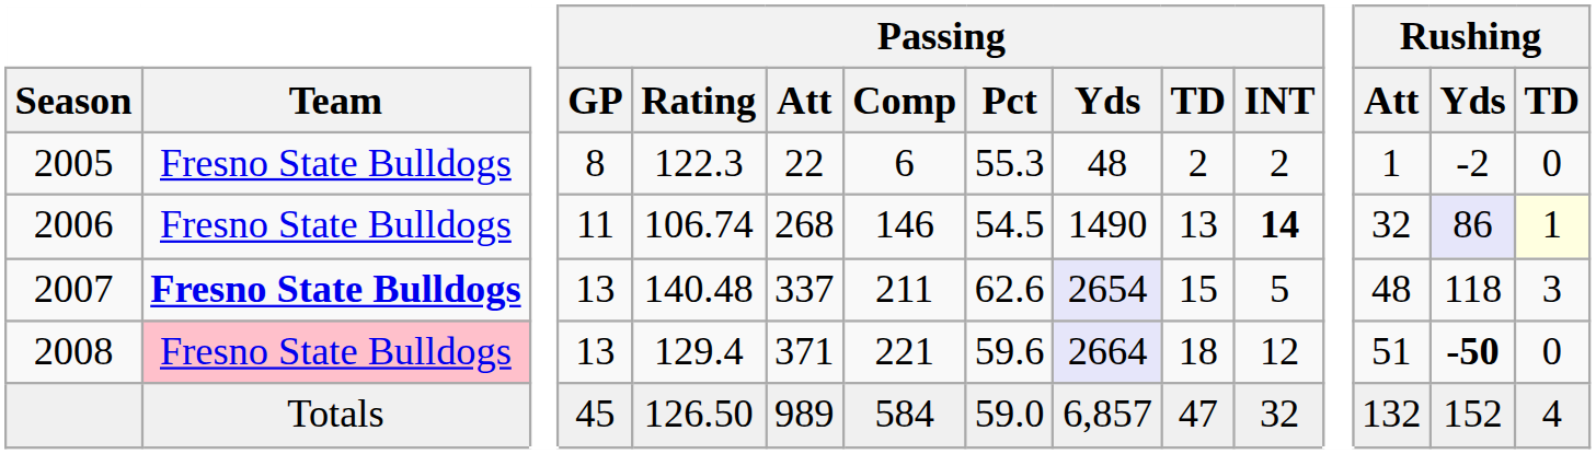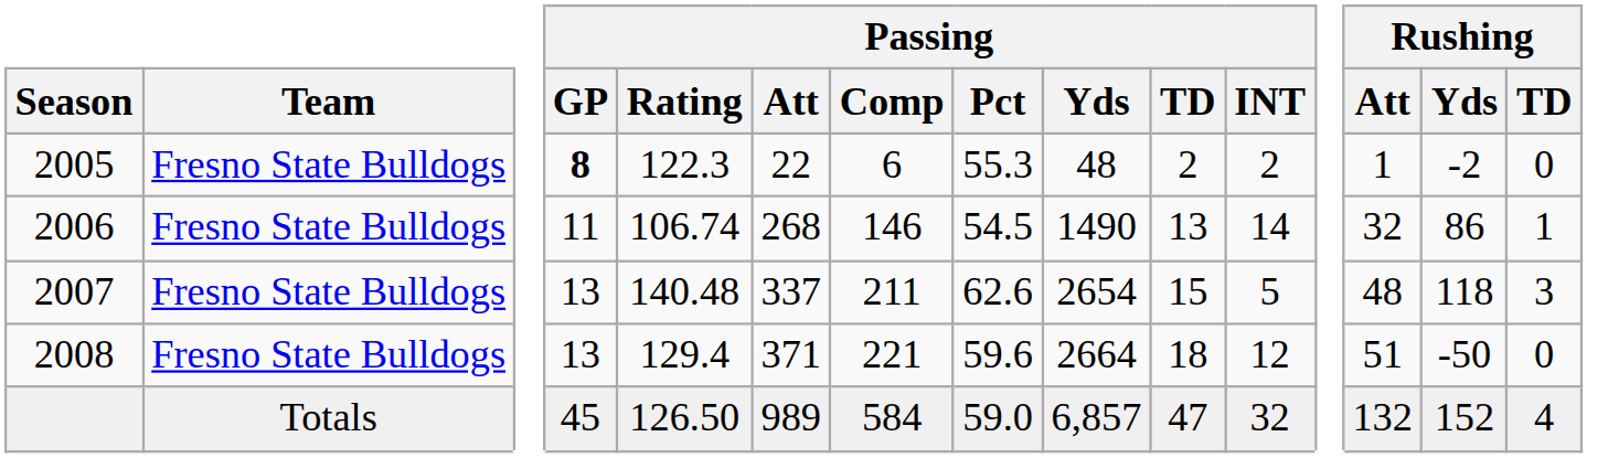2005 | Passing / GP: normal -> bold
2006 | Passing / INT: bold -> normal
2006 | Rushing / Yds: lavender background -> no background
2006 | Rushing / TD: lightyellow background -> no background
2007 | Team: bold -> normal
2007 | Passing / Yds: lavender background -> no background
2008 | Team: pink background -> no background
2008 | Passing / Yds: lavender background -> no background
2008 | Rushing / Yds: bold -> normal
